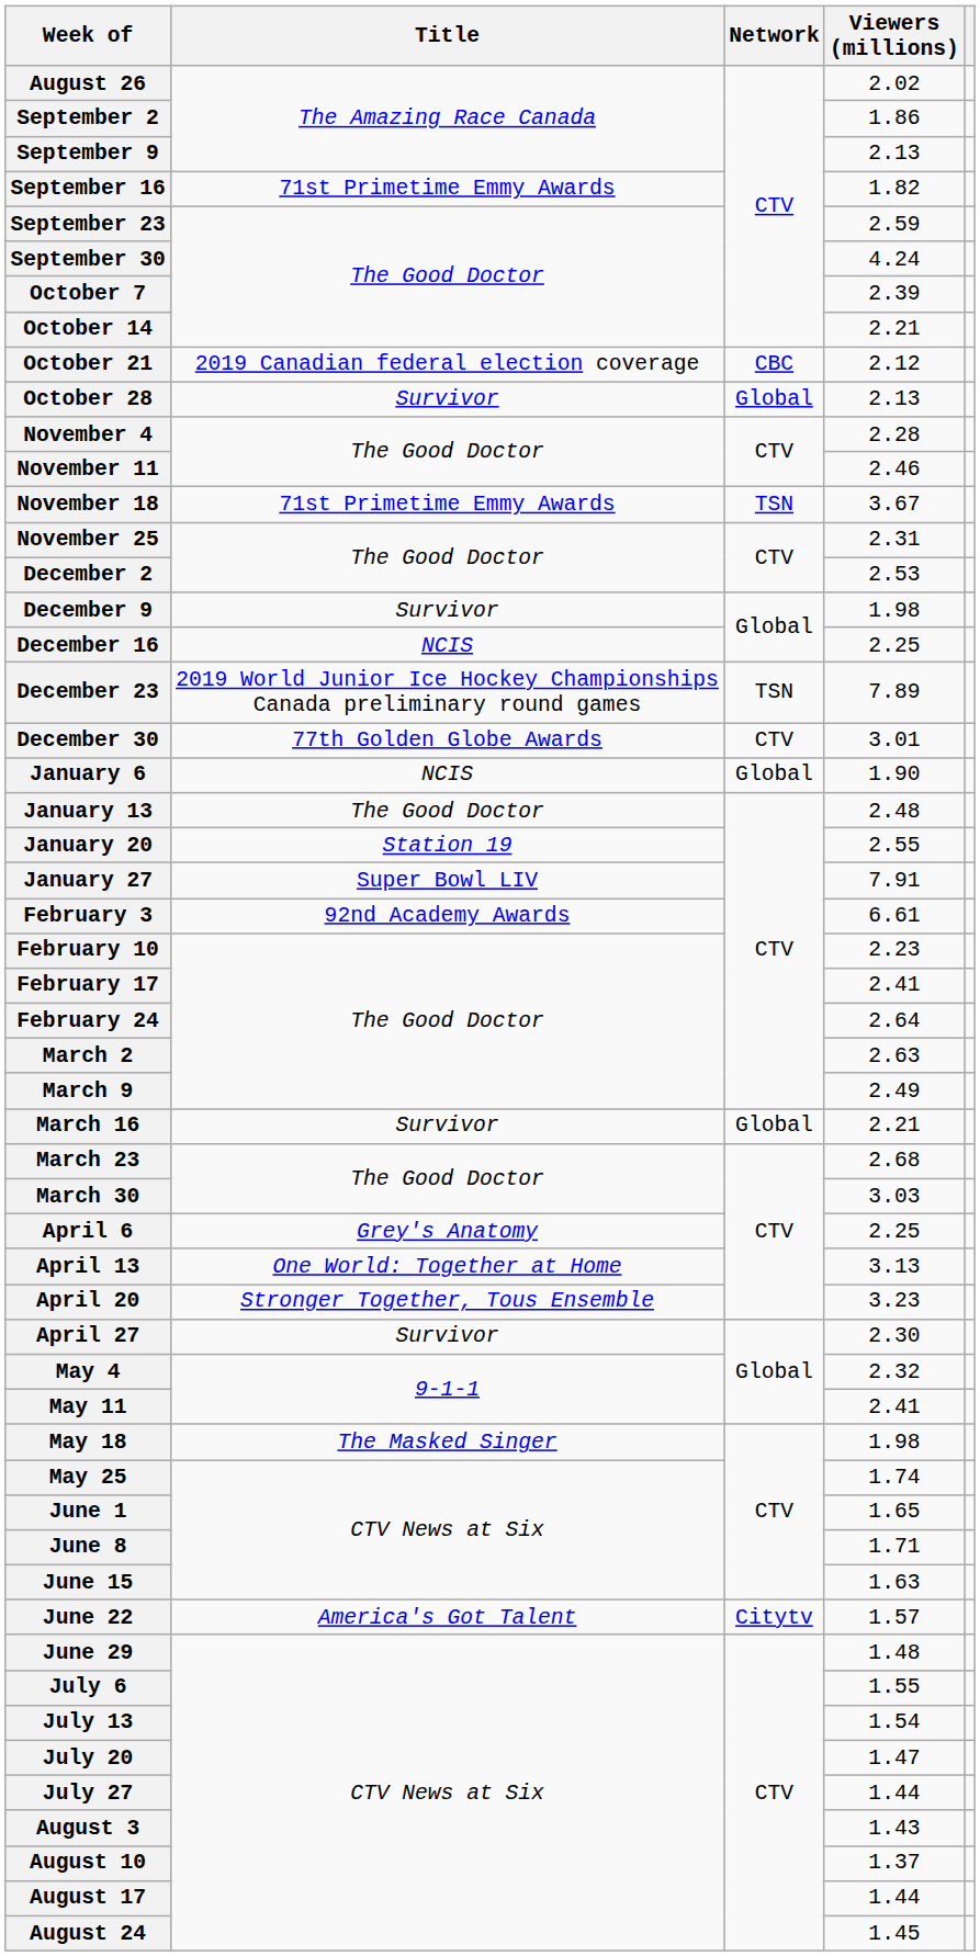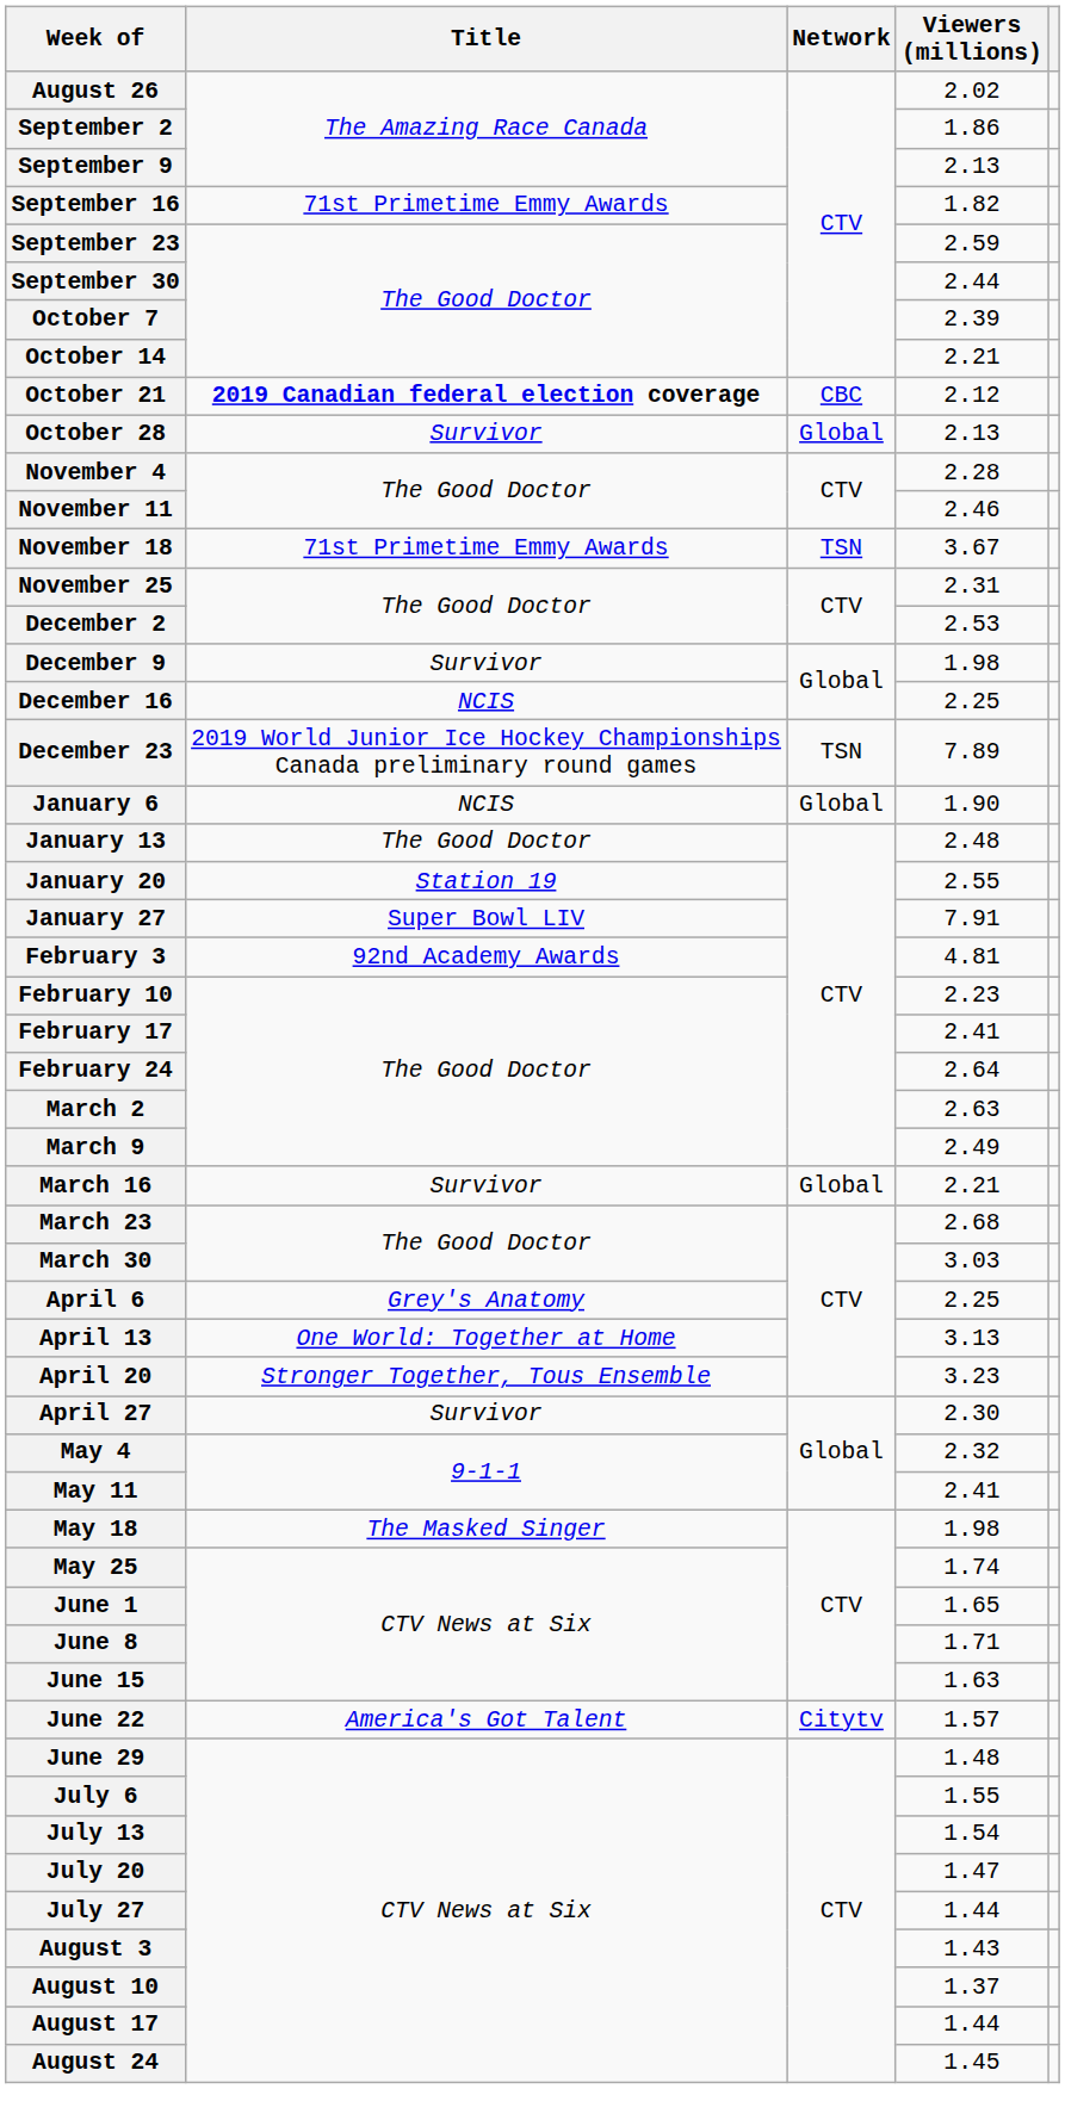September 30 | Viewers (millions): 4.24 -> 2.44
October 21 | Title: normal -> bold
- row: December 30 | 77th Golden Globe Awards | CTV | 3.01
February 3 | Viewers (millions): 6.61 -> 4.81
